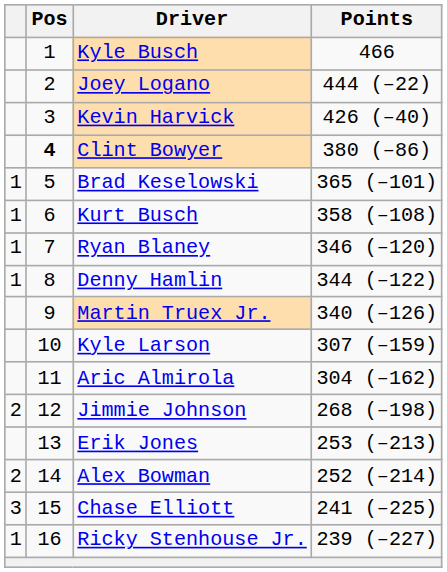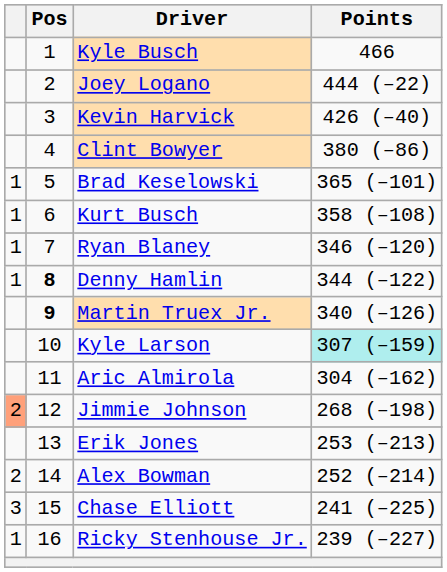Clint Bowyer | Pos: bold -> normal
Denny Hamlin | Pos: normal -> bold
Martin Truex Jr. | Pos: normal -> bold
Kyle Larson | Points: no background -> paleturquoise background
Jimmie Johnson | column 1: no background -> lightsalmon background
